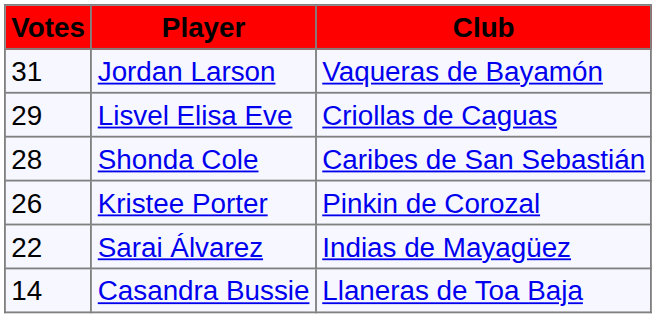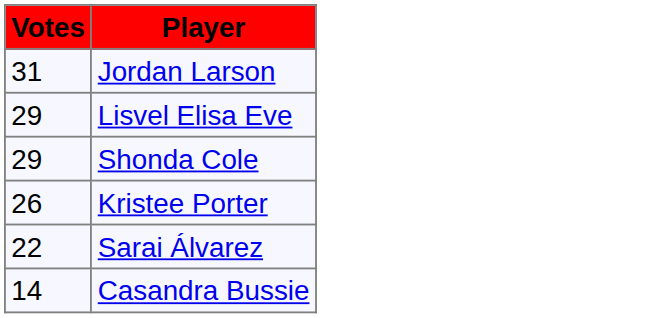- column: Club | Vaqueras de Bayamón | Criollas de Caguas | Caribes de San Sebastián | Pinkin de Corozal | Indias de Mayagüez | Llaneras de Toa Baja
Shonda Cole | Votes: 28 -> 29
